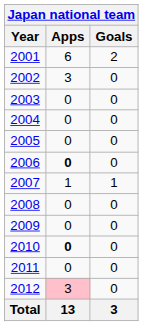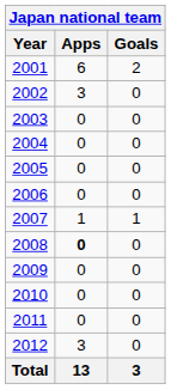2006 | Apps: bold -> normal
2008 | Apps: normal -> bold
2010 | Apps: bold -> normal
2012 | Apps: pink background -> no background
